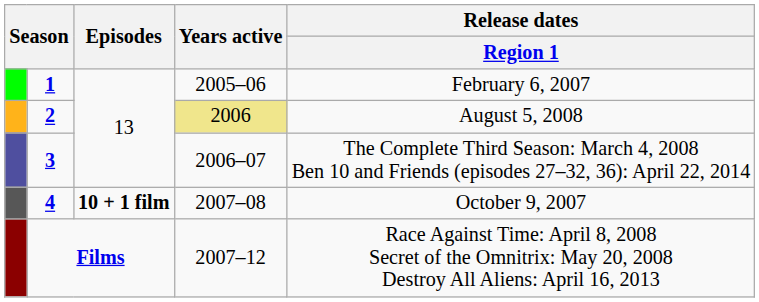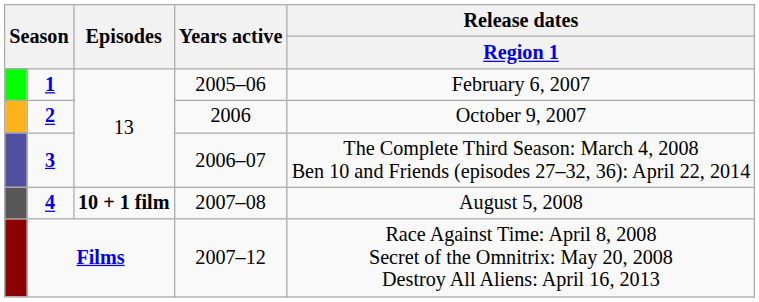2 | Years active: khaki background -> no background
2 | Release dates / Region 1: August 5, 2008 -> October 9, 2007
4 | Release dates / Region 1: October 9, 2007 -> August 5, 2008
